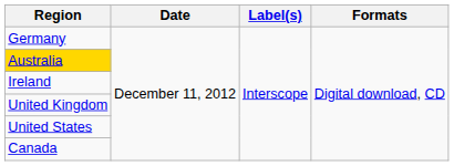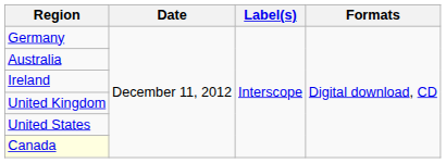Australia | Region: gold background -> no background
Canada | Region: no background -> lightyellow background
